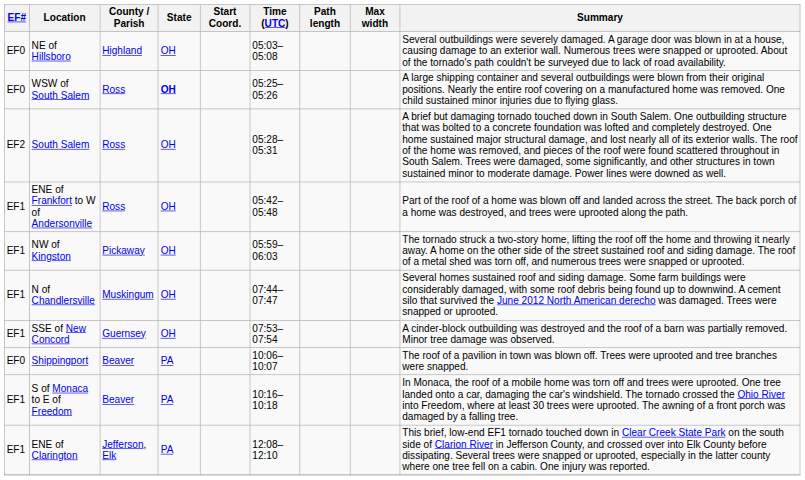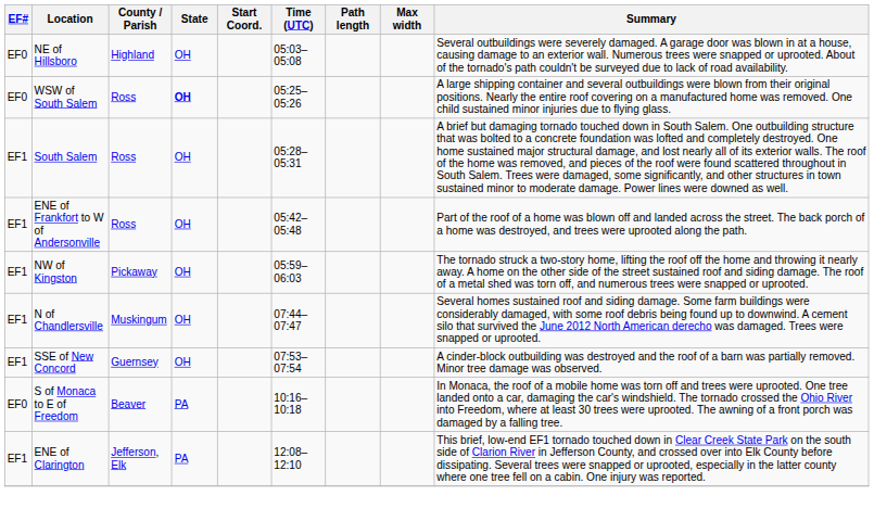South Salem | EF#: EF2 -> EF1
- row: EF0 | Shippingport | Beaver | PA | 10:06–10:07 | The roof of a pavilion in town was blown off. Trees were uprooted and tree branches were snapped.
S of Monaca to E of Freedom | EF#: EF1 -> EF0
